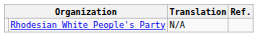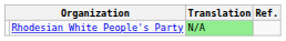Rhodesian White People's Party | Translation: no background -> lightgreen background
